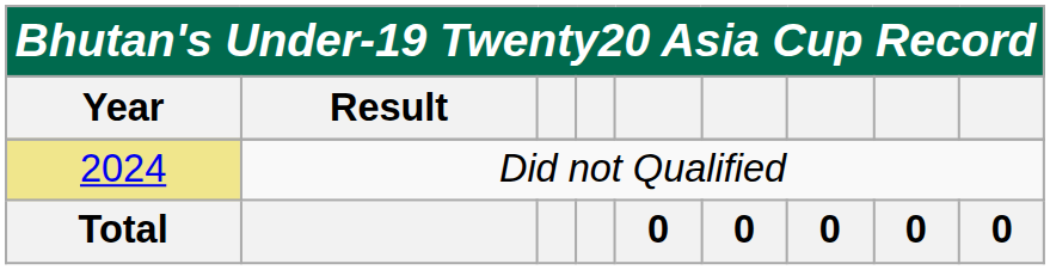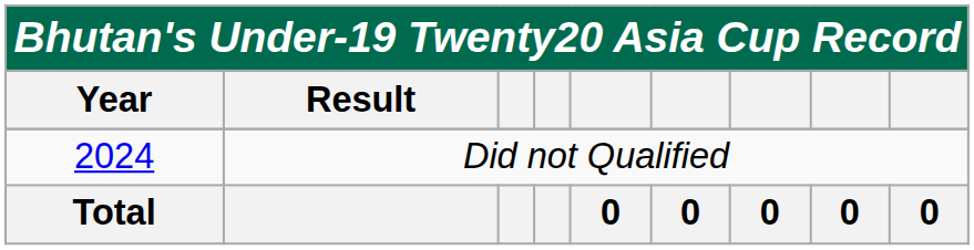Did not Qualified | Year: khaki background -> no background
